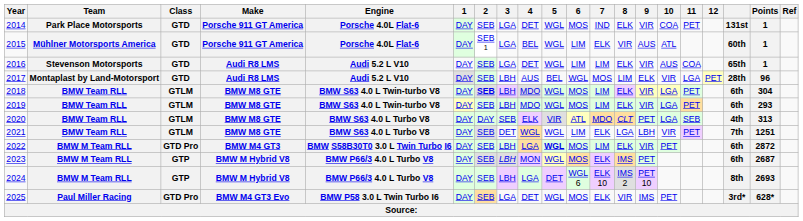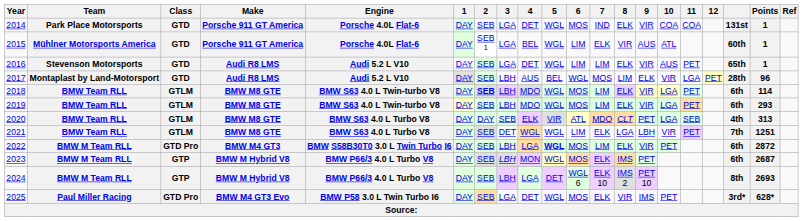2014 | 11: PET -> COA
2016 | 11: COA -> PET
2018 | Points: 304 -> 114
